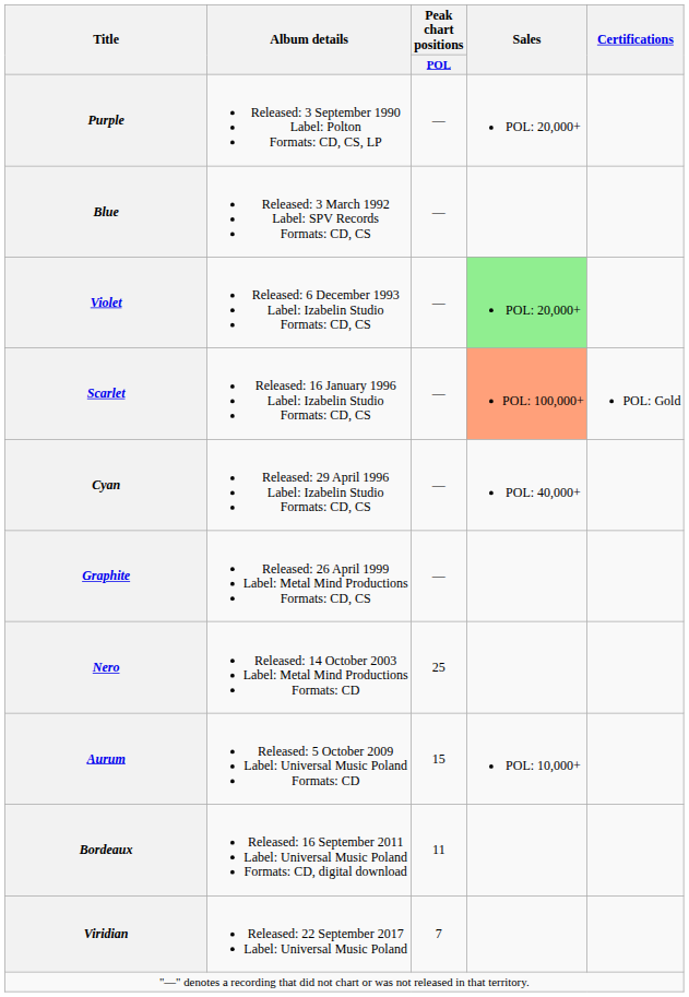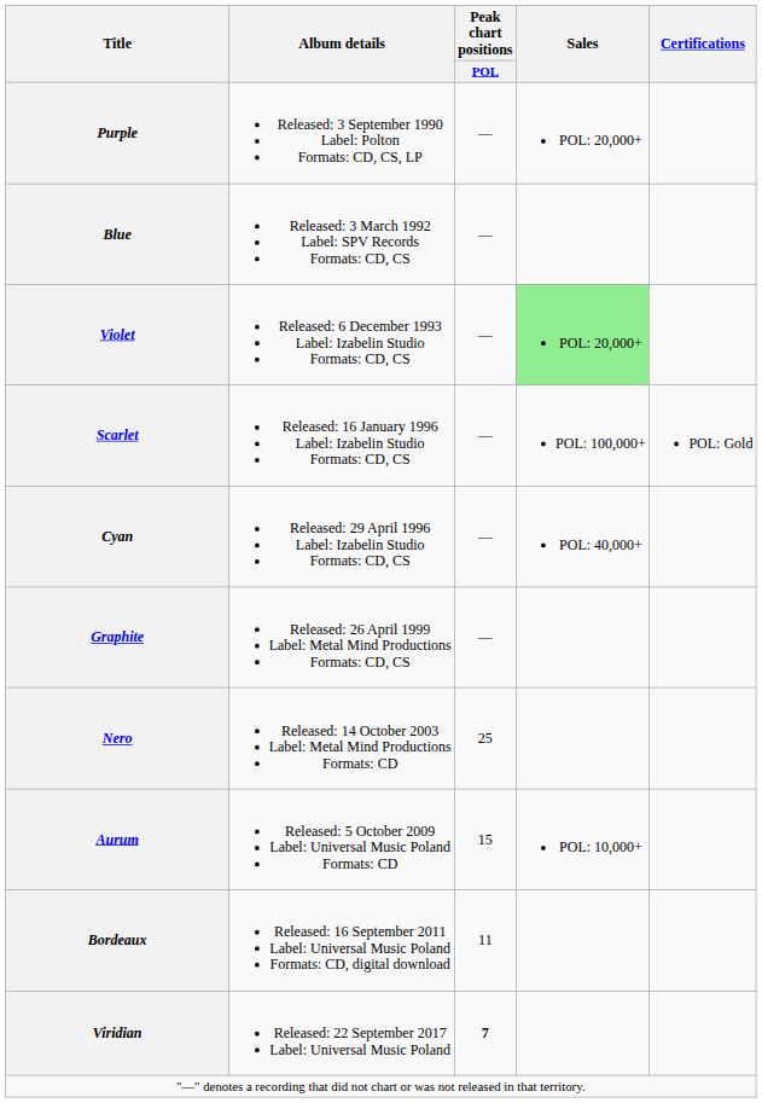Scarlet | Sales: lightsalmon background -> no background
Viridian | Peak chart positions / POL: normal -> bold
